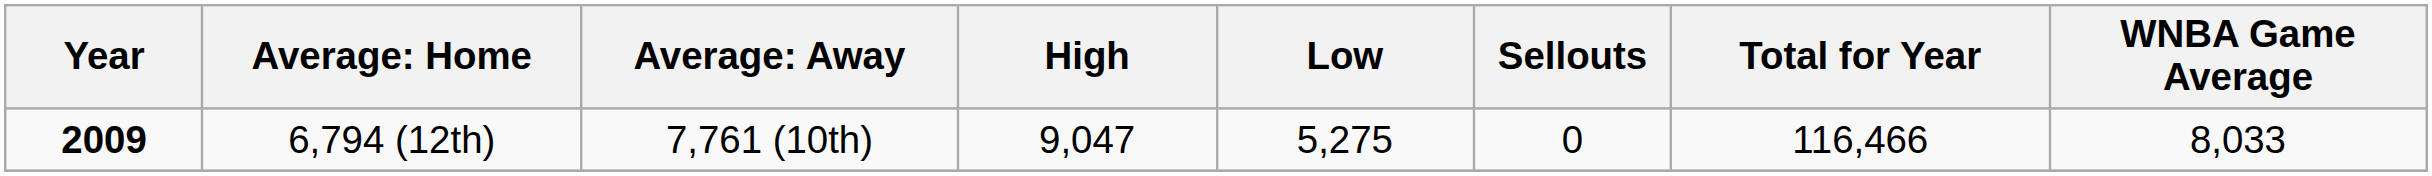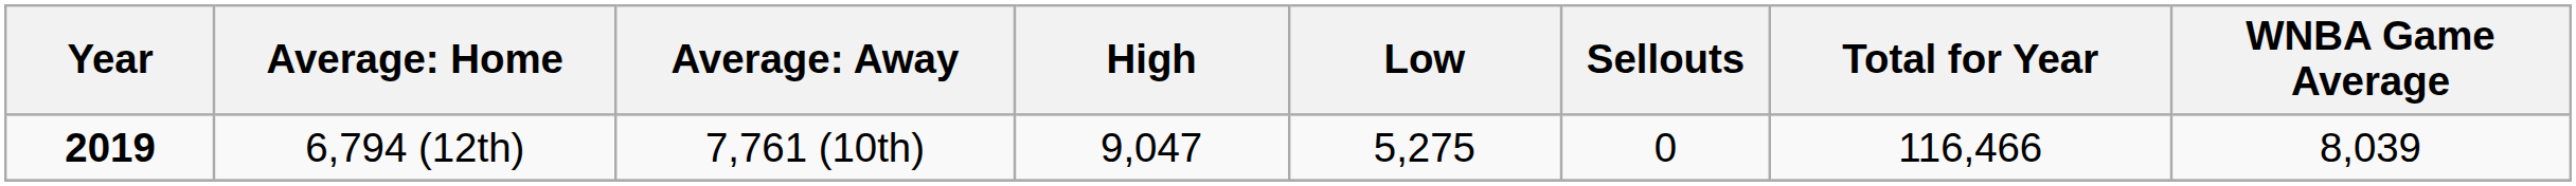6,794 (12th) | Year: 2009 -> 2019
6,794 (12th) | WNBA Game Average: 8,033 -> 8,039
